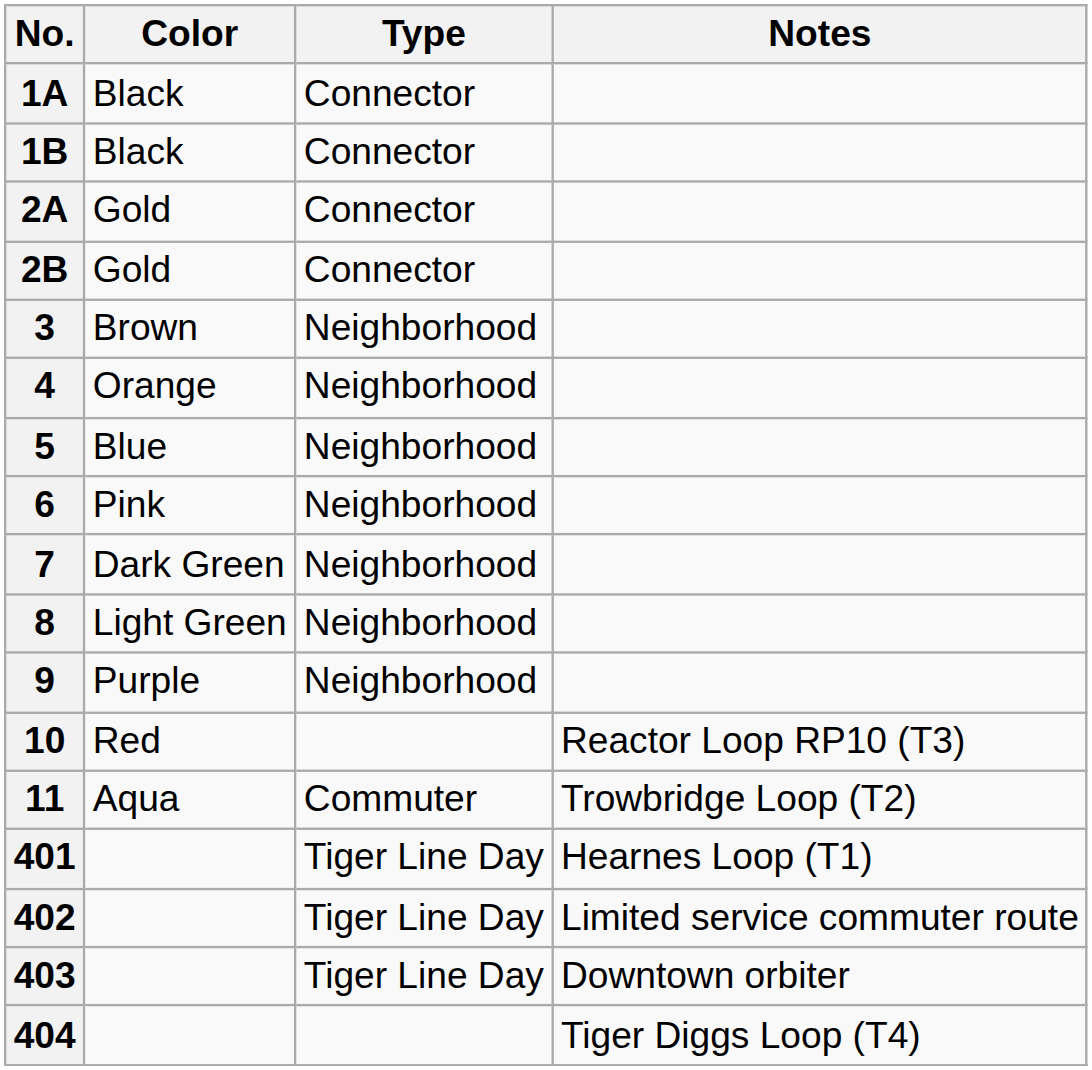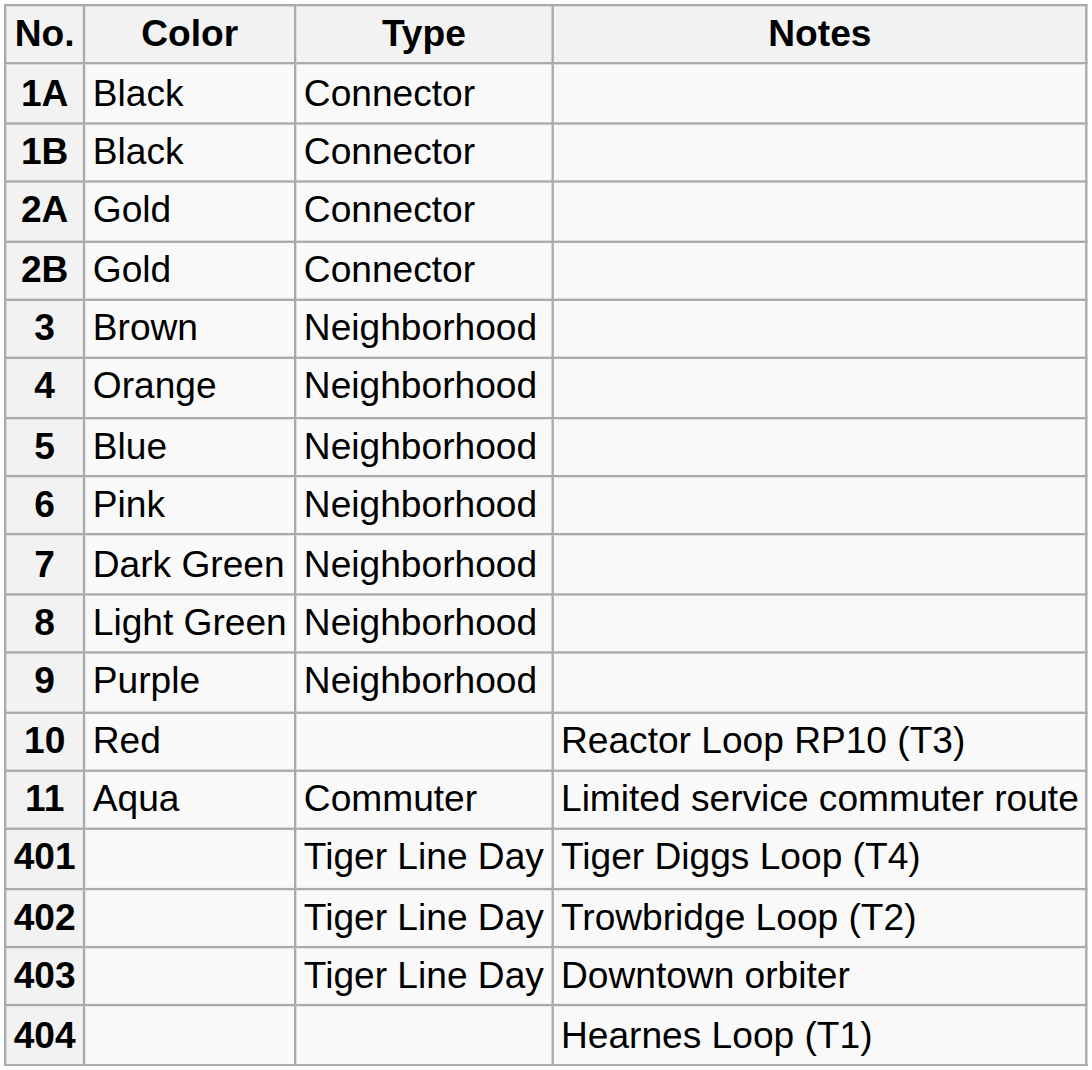11 | Notes: Trowbridge Loop (T2) -> Limited service commuter route
401 | Notes: Hearnes Loop (T1) -> Tiger Diggs Loop (T4)
402 | Notes: Limited service commuter route -> Trowbridge Loop (T2)
404 | Notes: Tiger Diggs Loop (T4) -> Hearnes Loop (T1)
